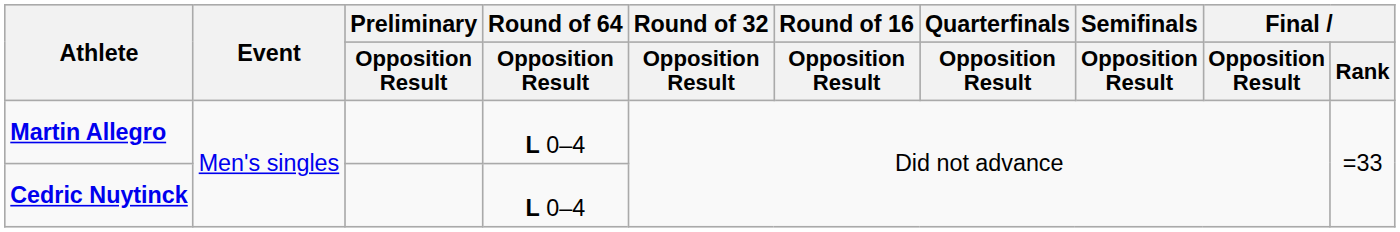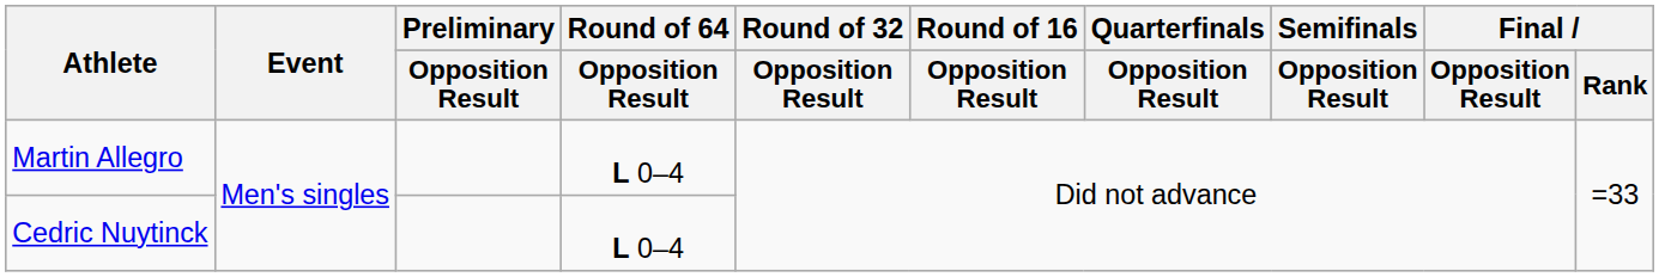Martin Allegro | Athlete: bold -> normal
Cedric Nuytinck | Athlete: bold -> normal
